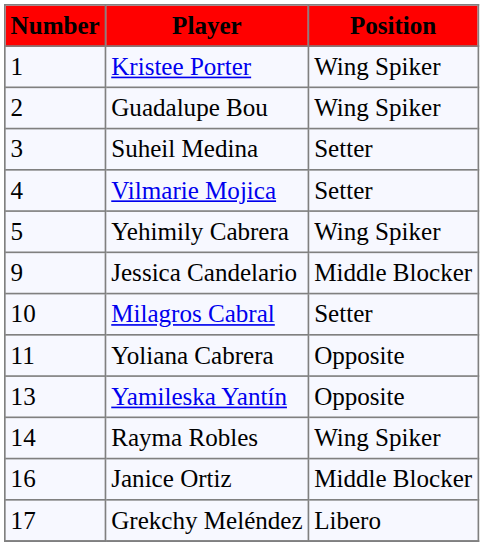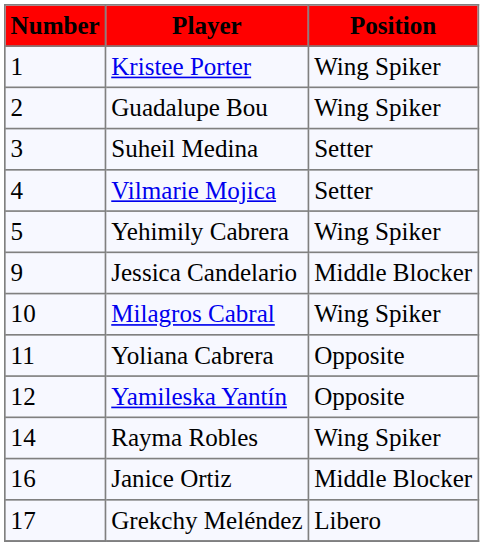Milagros Cabral | Position: Setter -> Wing Spiker
Yamileska Yantín | Number: 13 -> 12
